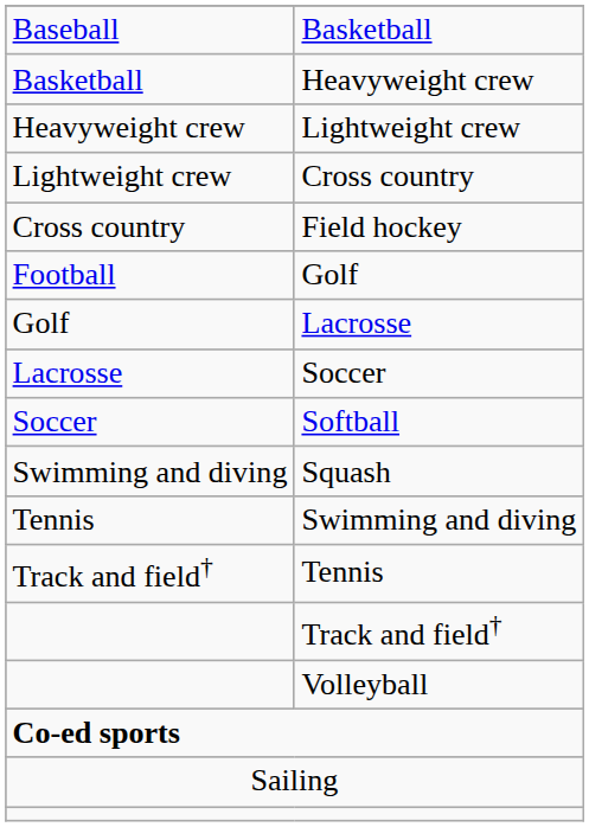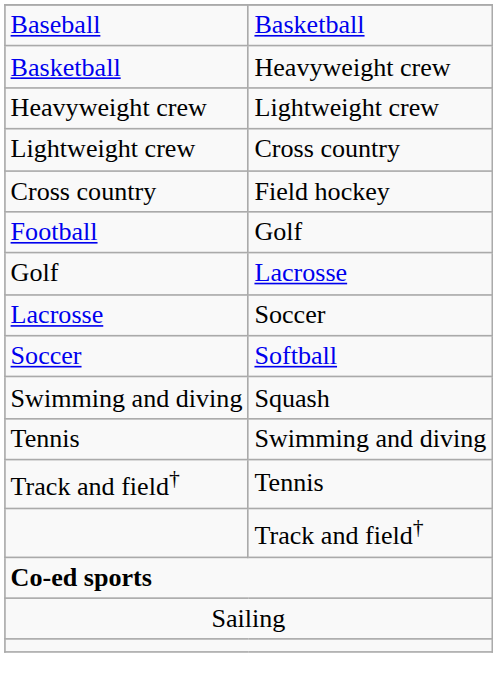- row: Volleyball
